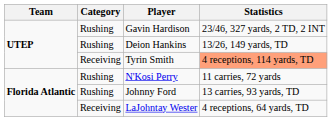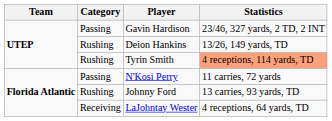Gavin Hardison | Category: Rushing -> Passing
Tyrin Smith | Category: Receiving -> Rushing
N'Kosi Perry | Category: Rushing -> Passing
